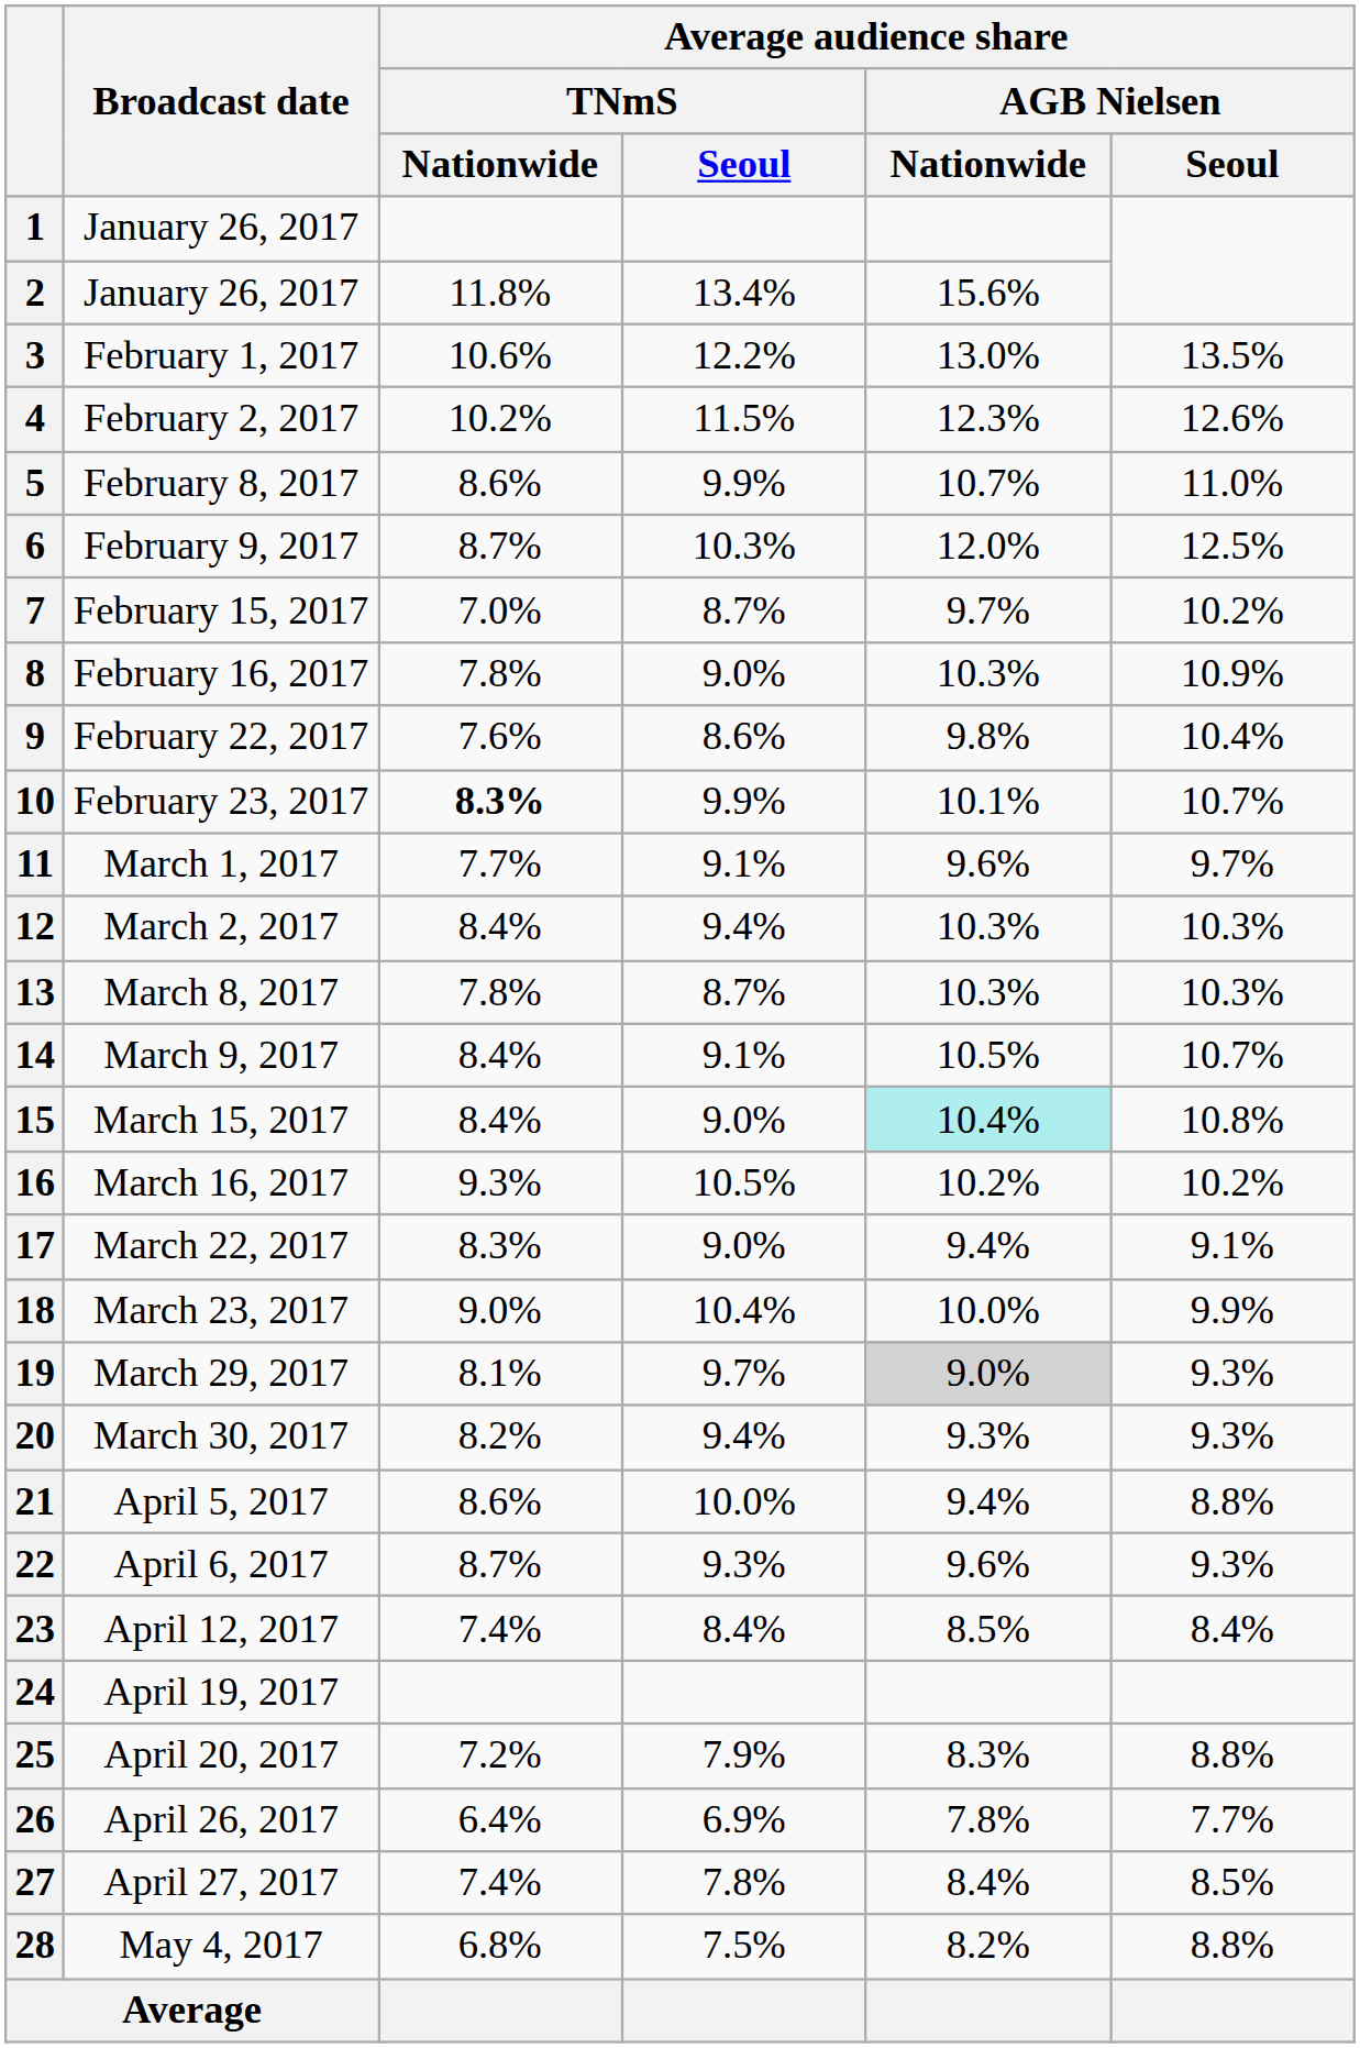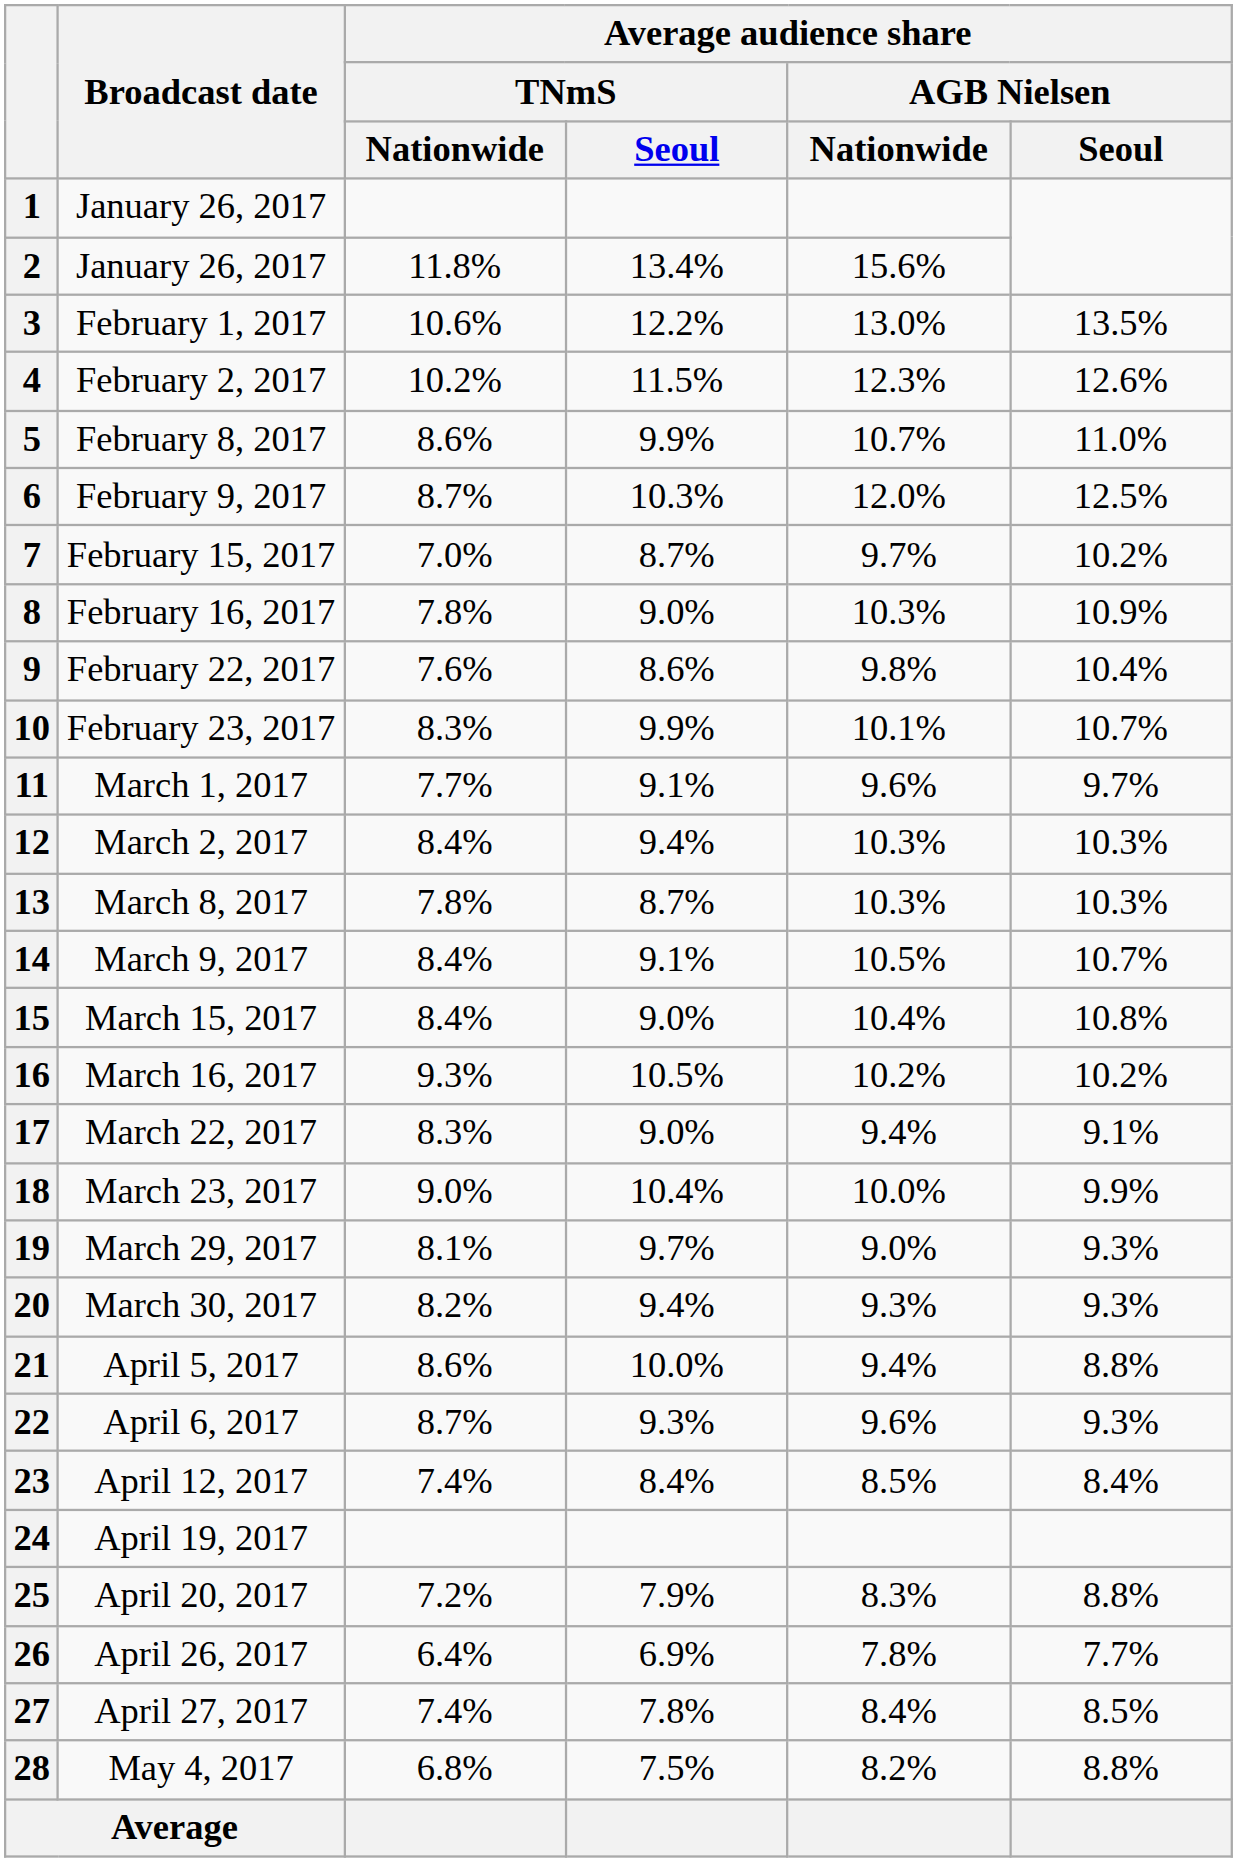10 | Average audience share / TNmS / Nationwide: bold -> normal
15 | Average audience share / AGB Nielsen / Nationwide: paleturquoise background -> no background
19 | Average audience share / AGB Nielsen / Nationwide: lightgrey background -> no background
